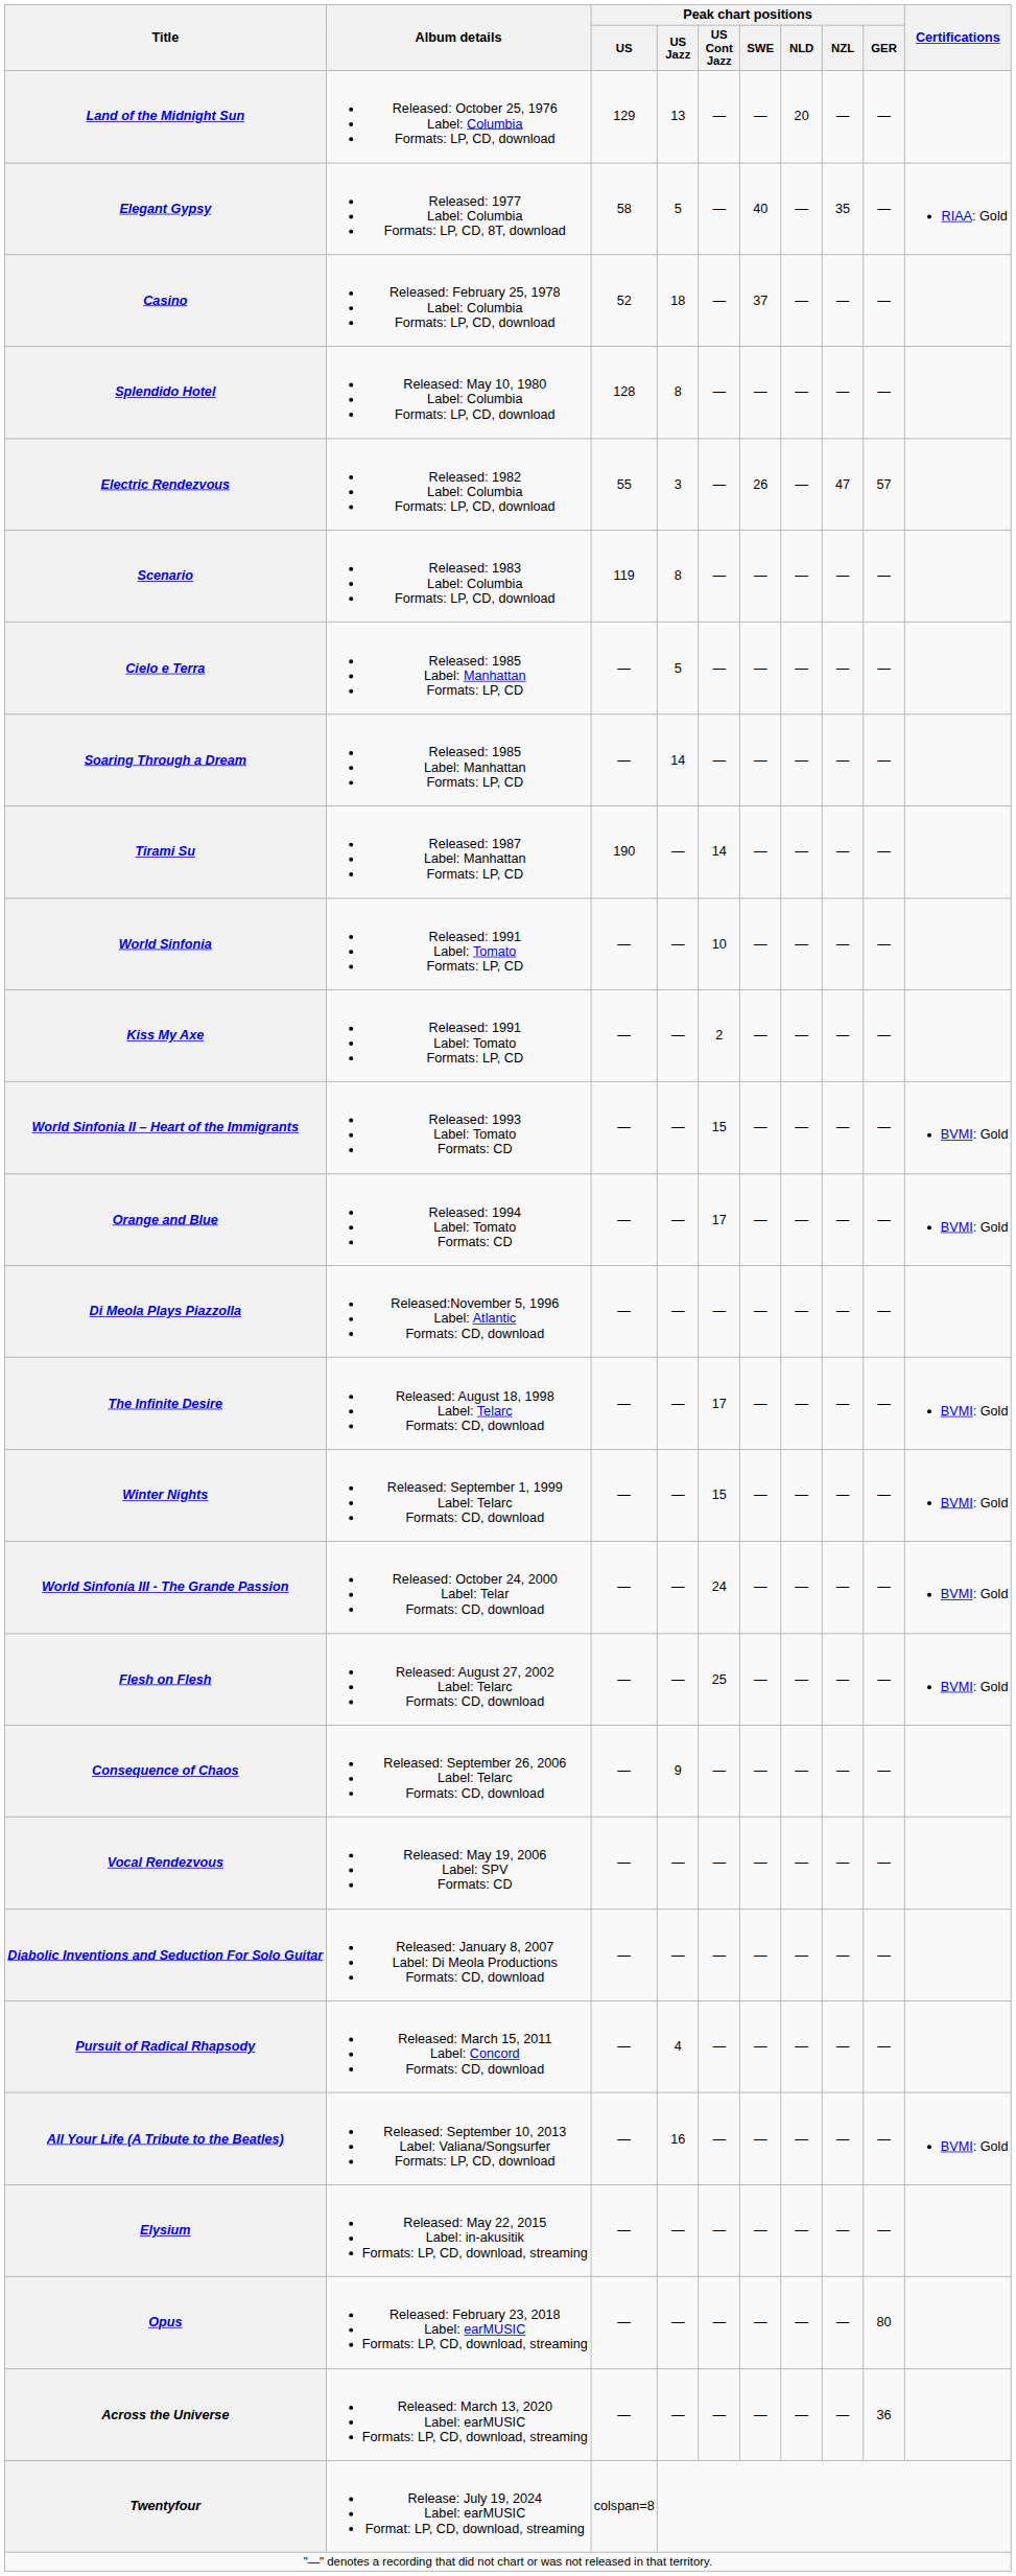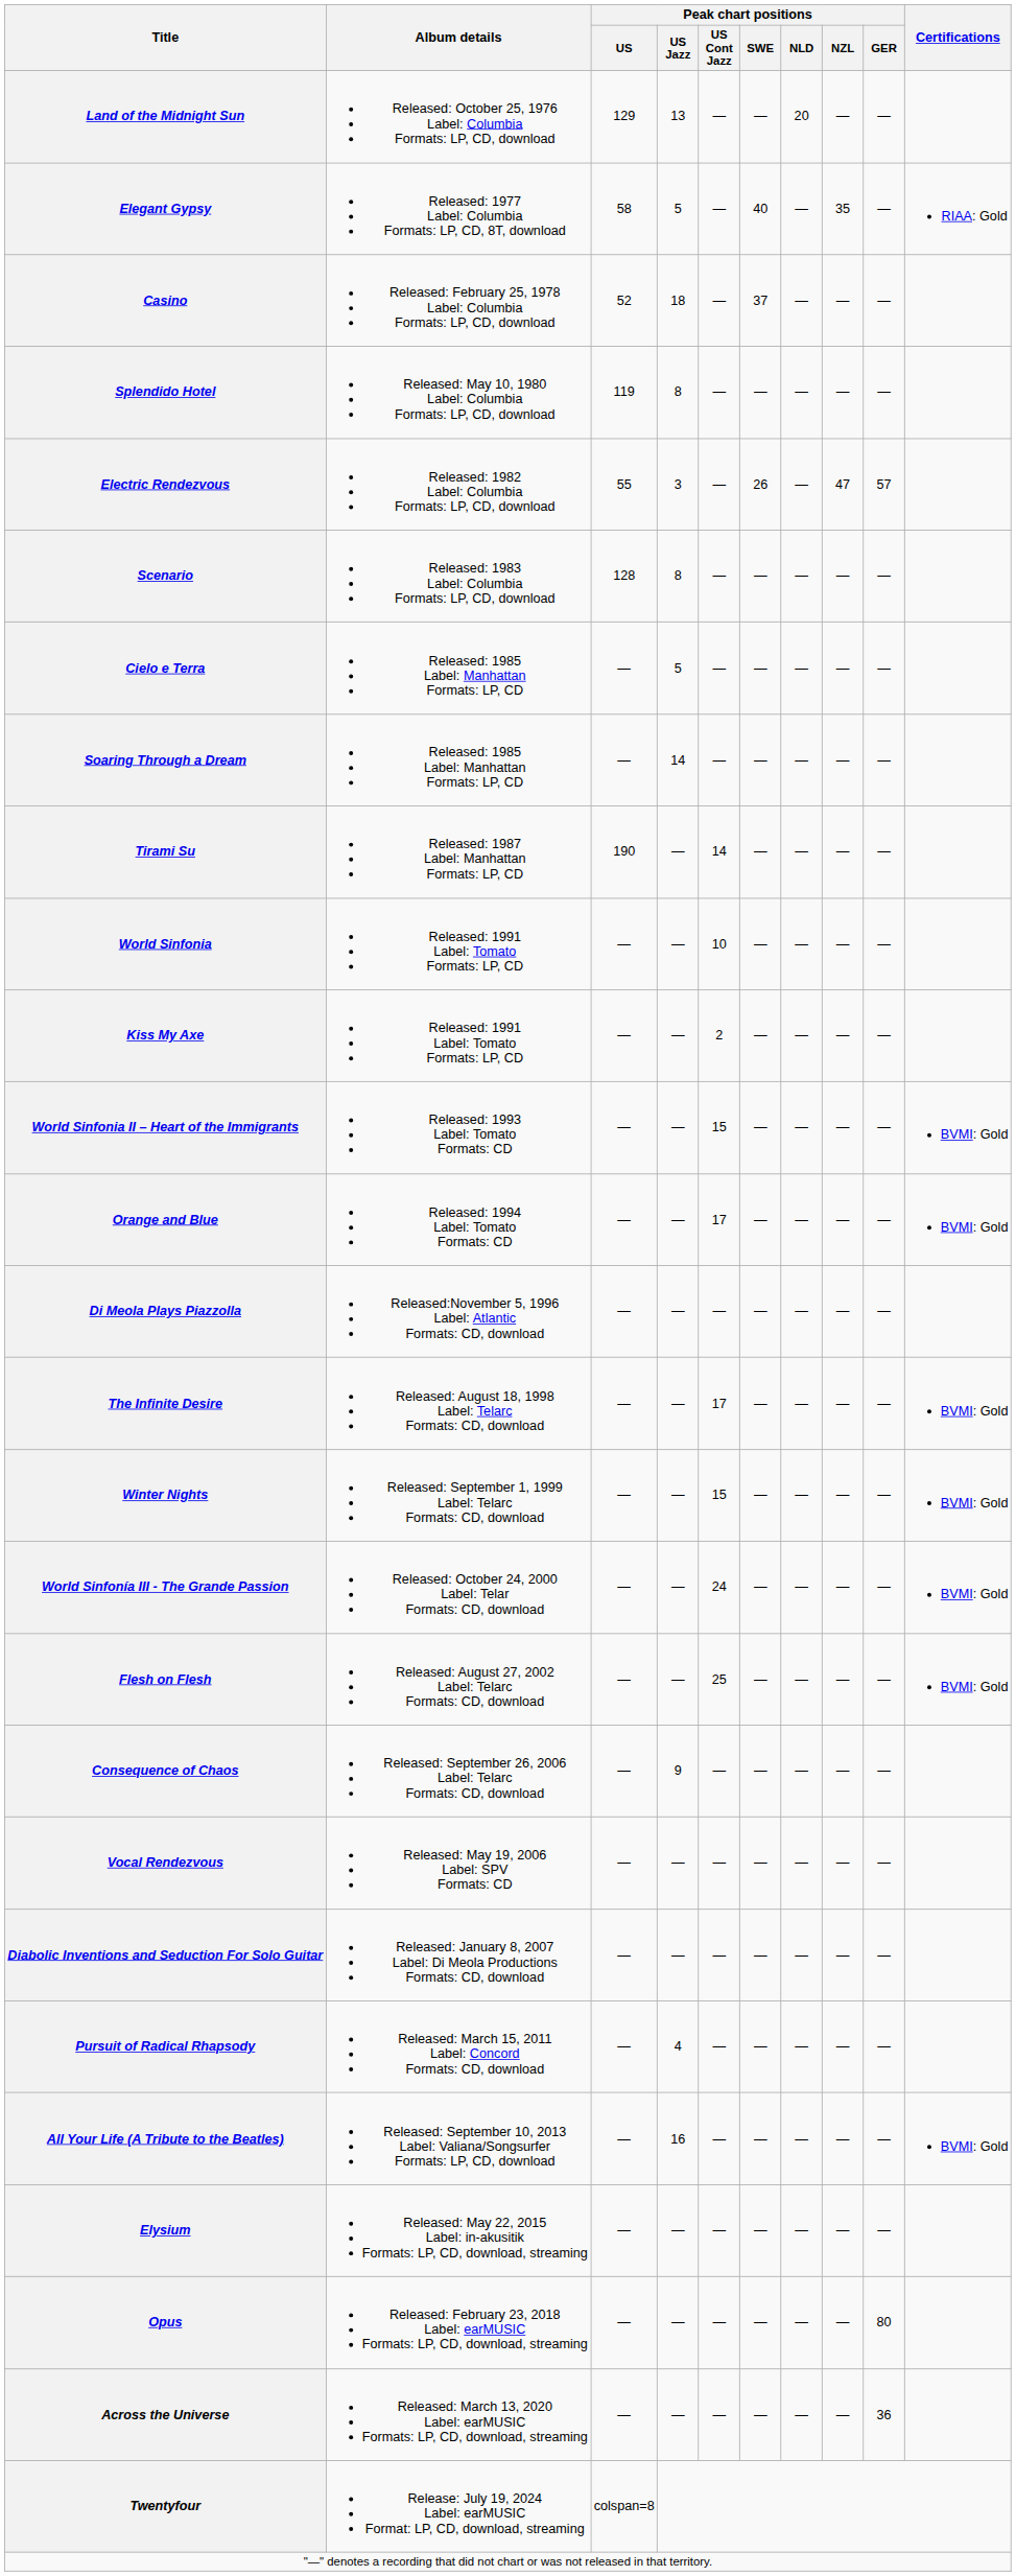Splendido Hotel | Peak chart positions / US: 128 -> 119
Scenario | Peak chart positions / US: 119 -> 128
